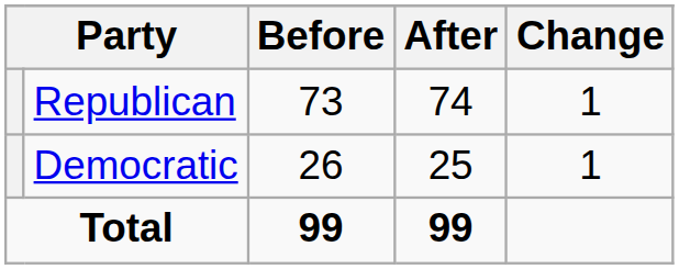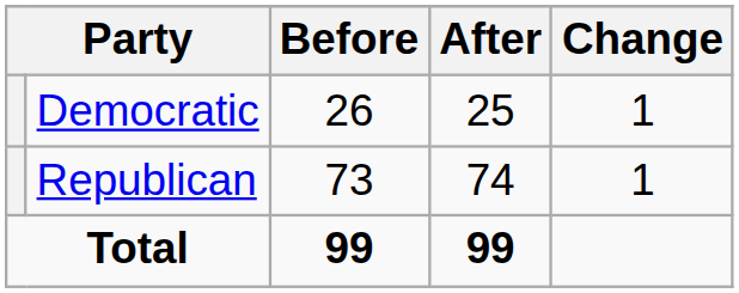rows swapped: Republican <-> Democratic
